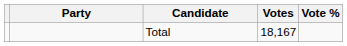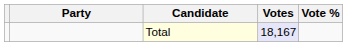row 2 | Candidate: no background -> lightyellow background
row 2 | Votes: no background -> lavender background
